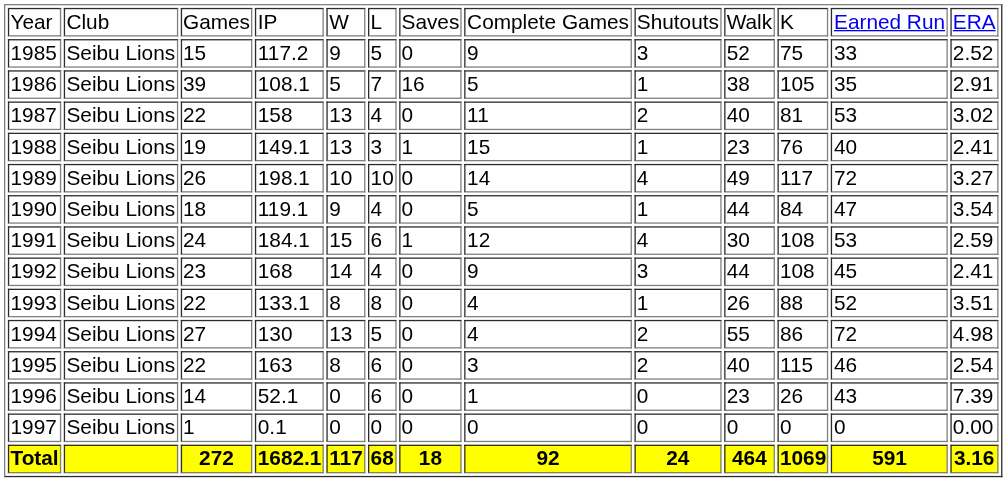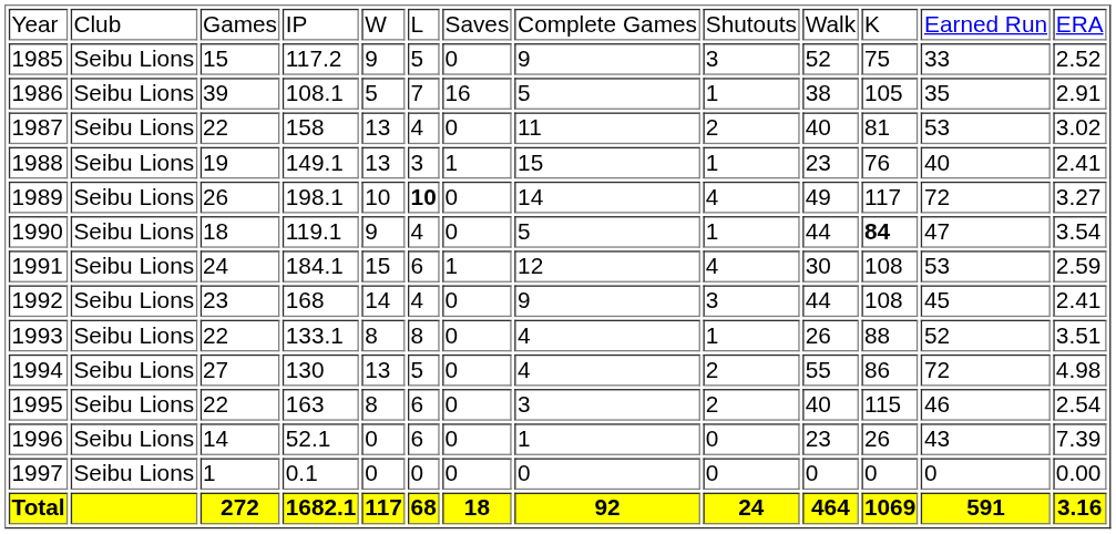1989 | column 6: normal -> bold
1990 | column 11: normal -> bold
